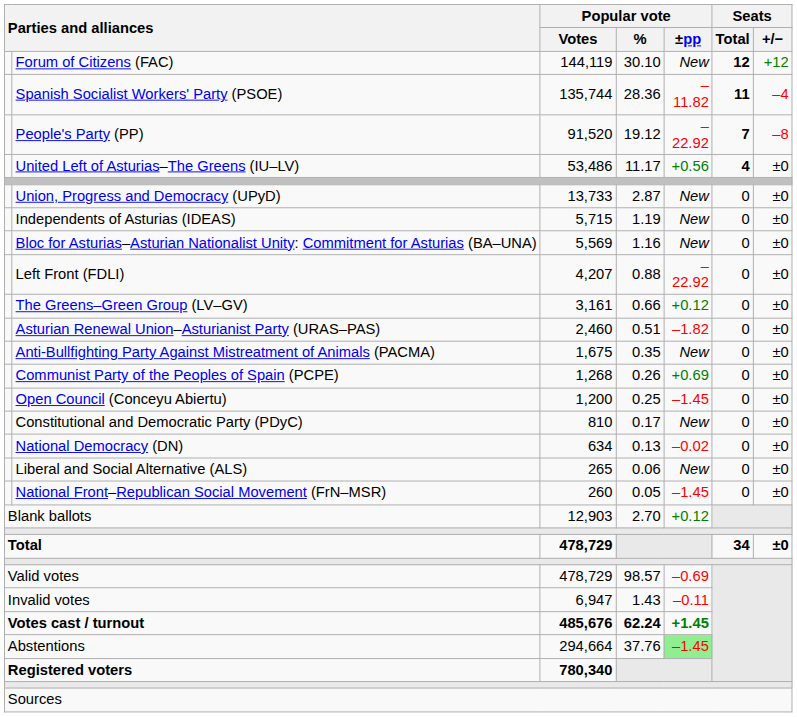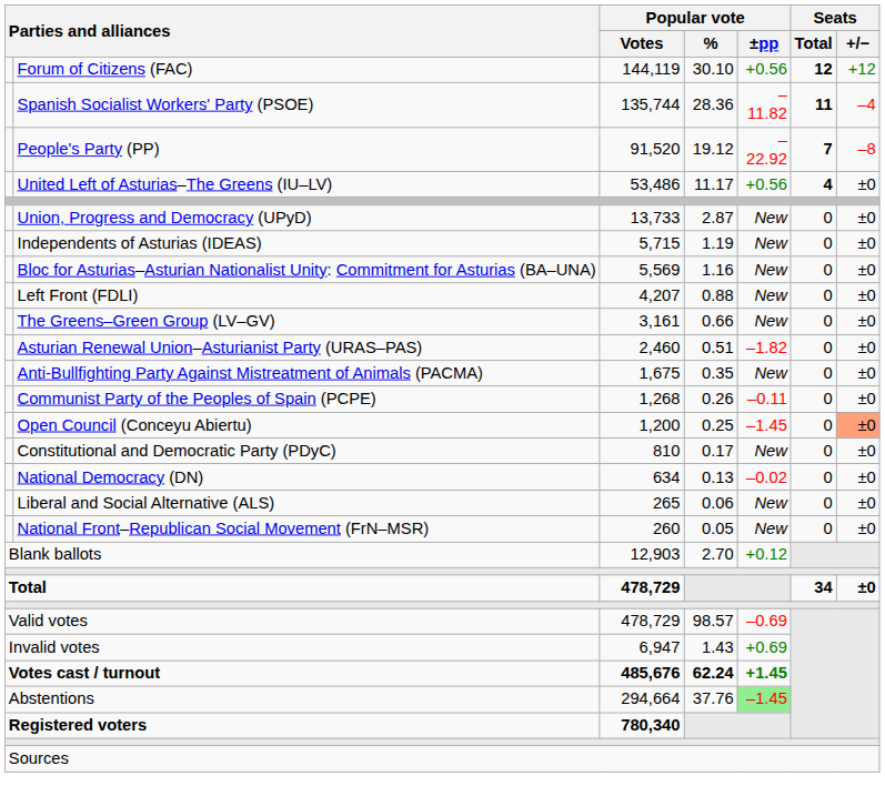Forum of Citizens (FAC) | Popular vote / ±pp: New -> +0.56
Left Front (FDLI) | Popular vote / ±pp: –22.92 -> New
The Greens–Green Group (LV–GV) | Popular vote / ±pp: +0.12 -> New
Communist Party of the Peoples of Spain (PCPE) | Popular vote / ±pp: +0.69 -> –0.11
Open Council (Conceyu Abiertu) | Seats / +/−: no background -> lightsalmon background
National Front–Republican Social Movement (FrN–MSR) | Popular vote / ±pp: –1.45 -> New
Invalid votes | Popular vote / ±pp: –0.11 -> +0.69
